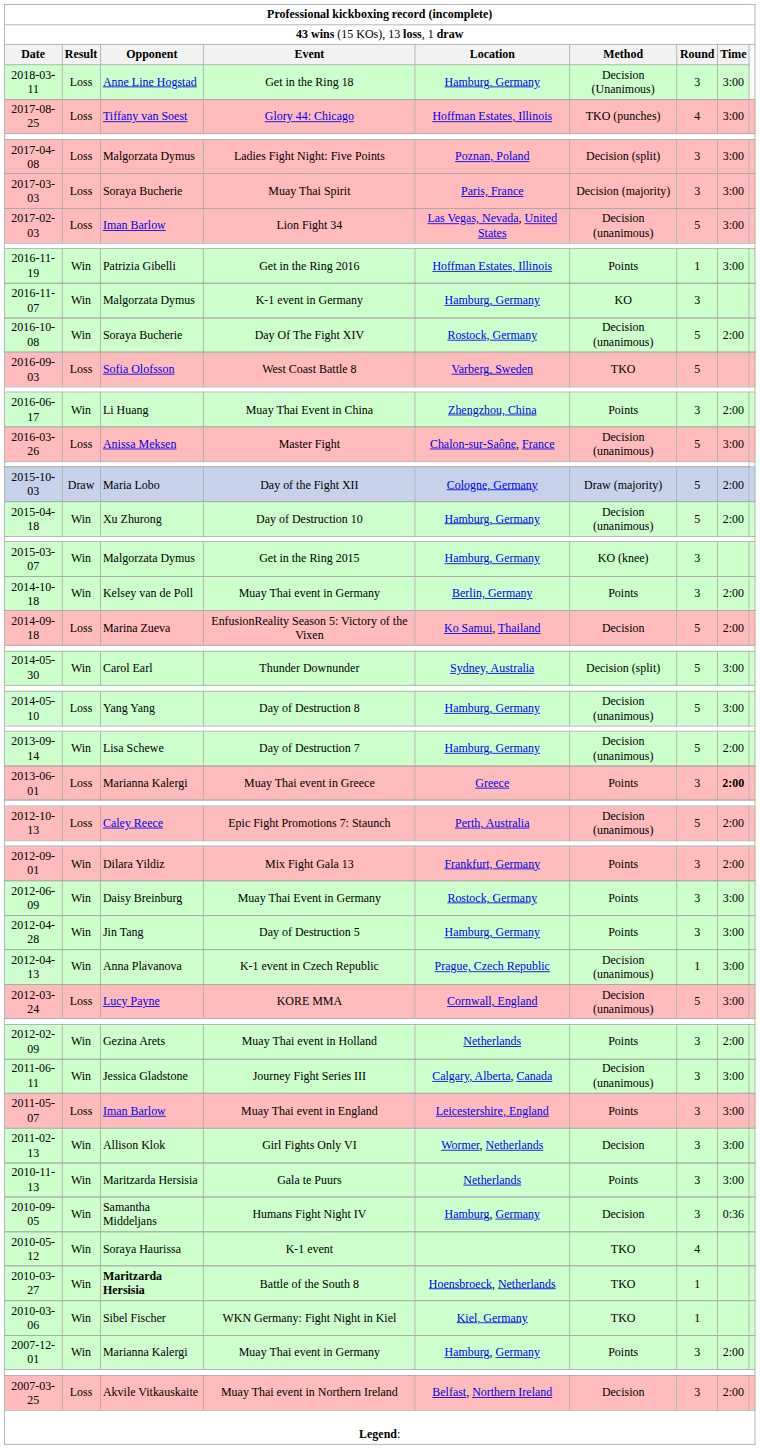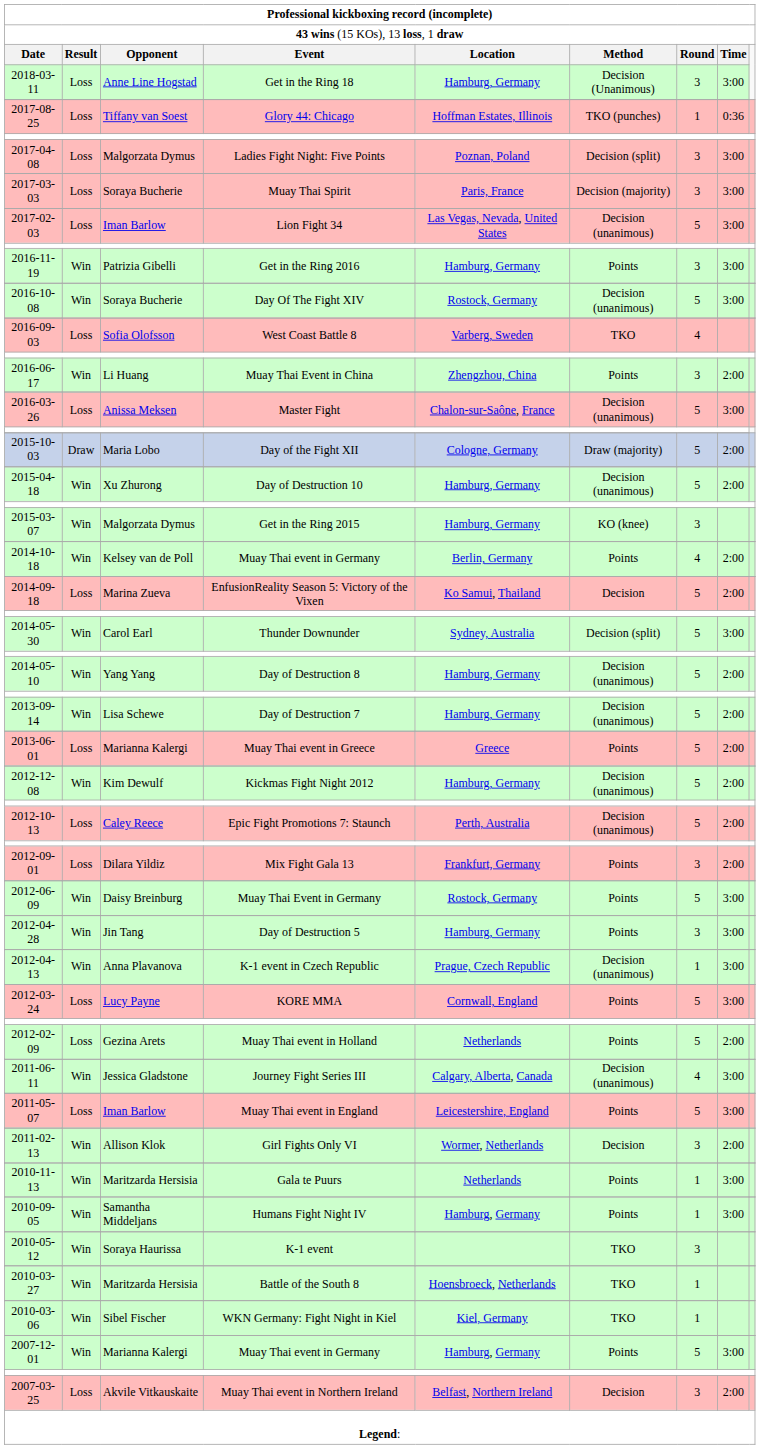Glory 44: Chicago | column 7: 4 -> 1
Glory 44: Chicago | column 8: 3:00 -> 0:36
Get in the Ring 2016 | column 5: Hoffman Estates, Illinois -> Hamburg, Germany
Get in the Ring 2016 | column 7: 1 -> 3
- row: 2016-11-07 | Win | Malgorzata Dymus | K-1 event in Germany | Hamburg, Germany | KO | 3
Day Of The Fight XIV | column 8: 2:00 -> 3:00
West Coast Battle 8 | column 7: 5 -> 4
2014-10-18 / Muay Thai event in Germany | column 7: 3 -> 4
Day of Destruction 8 | column 2: Loss -> Win
Day of Destruction 8 | column 8: 3:00 -> 2:00
Muay Thai event in Greece | column 7: 3 -> 5
Muay Thai event in Greece | column 8: bold -> normal
+ row: 2012-12-08 | Win | Kim Dewulf | Kickmas Fight Night 2012 | Hamburg, Germany | Decision (unanimous) | 5 | 2:00
Mix Fight Gala 13 | column 2: Win -> Loss
Muay Thai Event in Germany | column 7: 3 -> 5
KORE MMA | column 6: Decision (unanimous) -> Points
Muay Thai event in Holland | column 2: Win -> Loss
Muay Thai event in Holland | column 7: 3 -> 5
Journey Fight Series III | column 7: 3 -> 4
Muay Thai event in England | column 7: 3 -> 5
Girl Fights Only VI | column 8: 3:00 -> 2:00
Gala te Puurs | column 7: 3 -> 1
Humans Fight Night IV | column 6: Decision -> Points
Humans Fight Night IV | column 7: 3 -> 1
Humans Fight Night IV | column 8: 0:36 -> 3:00
K-1 event | column 7: 4 -> 3
Battle of the South 8 | column 3: bold -> normal
2007-12-01 / Muay Thai event in Germany | column 7: 3 -> 5
2007-12-01 / Muay Thai event in Germany | column 8: 2:00 -> 3:00
